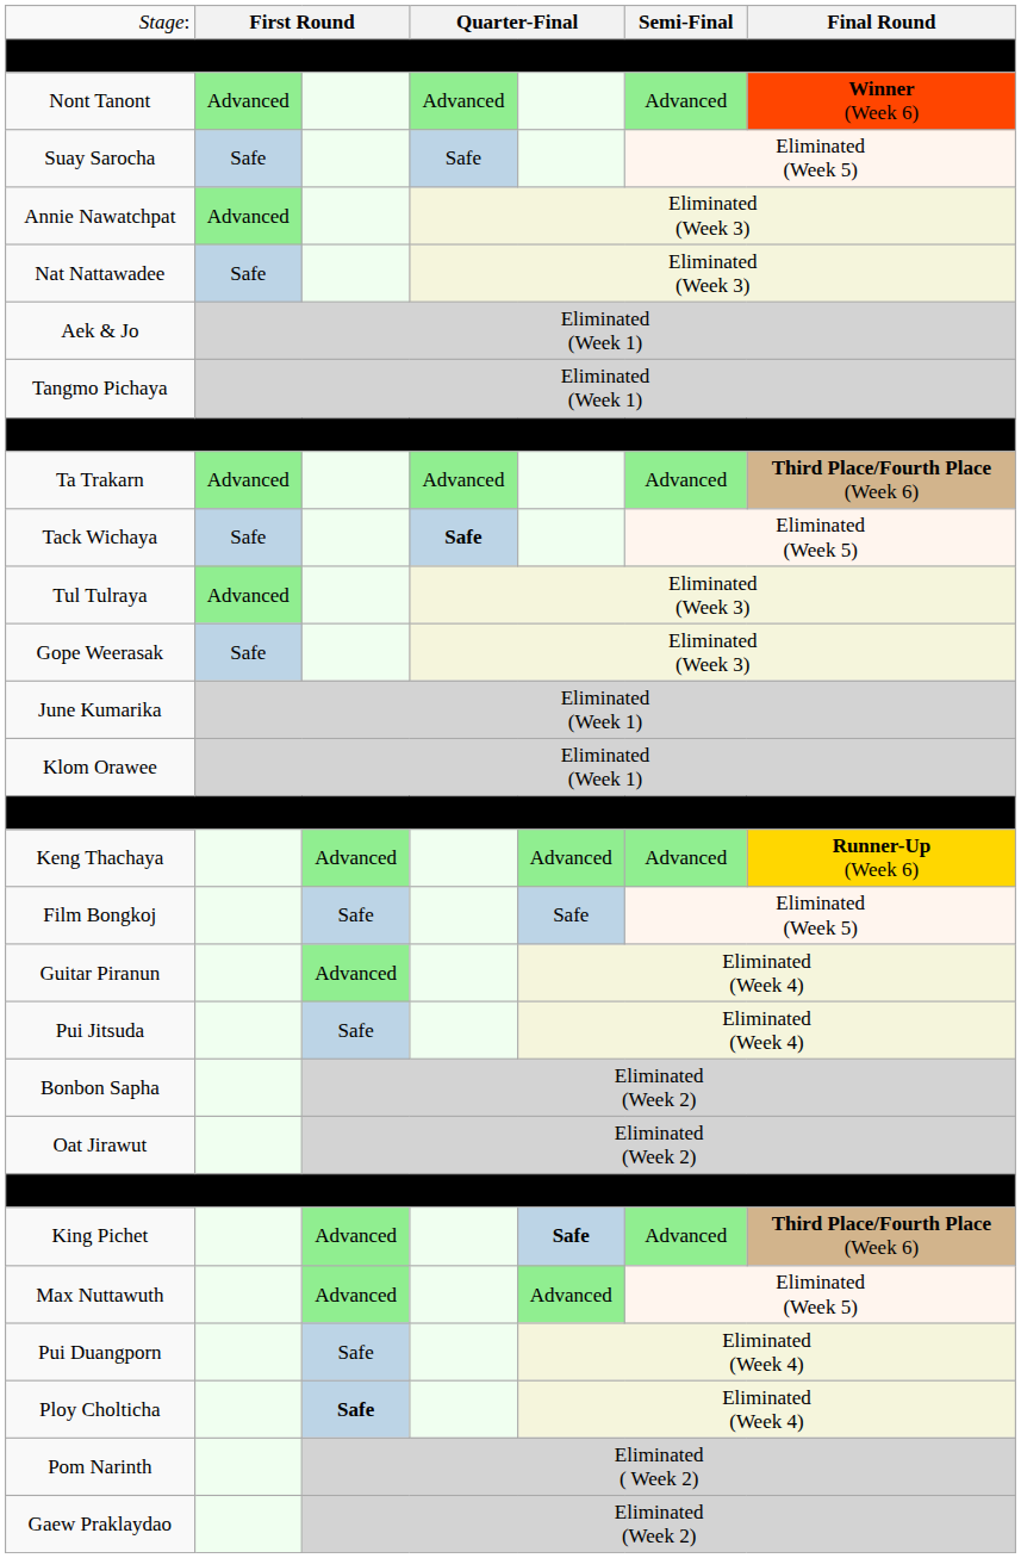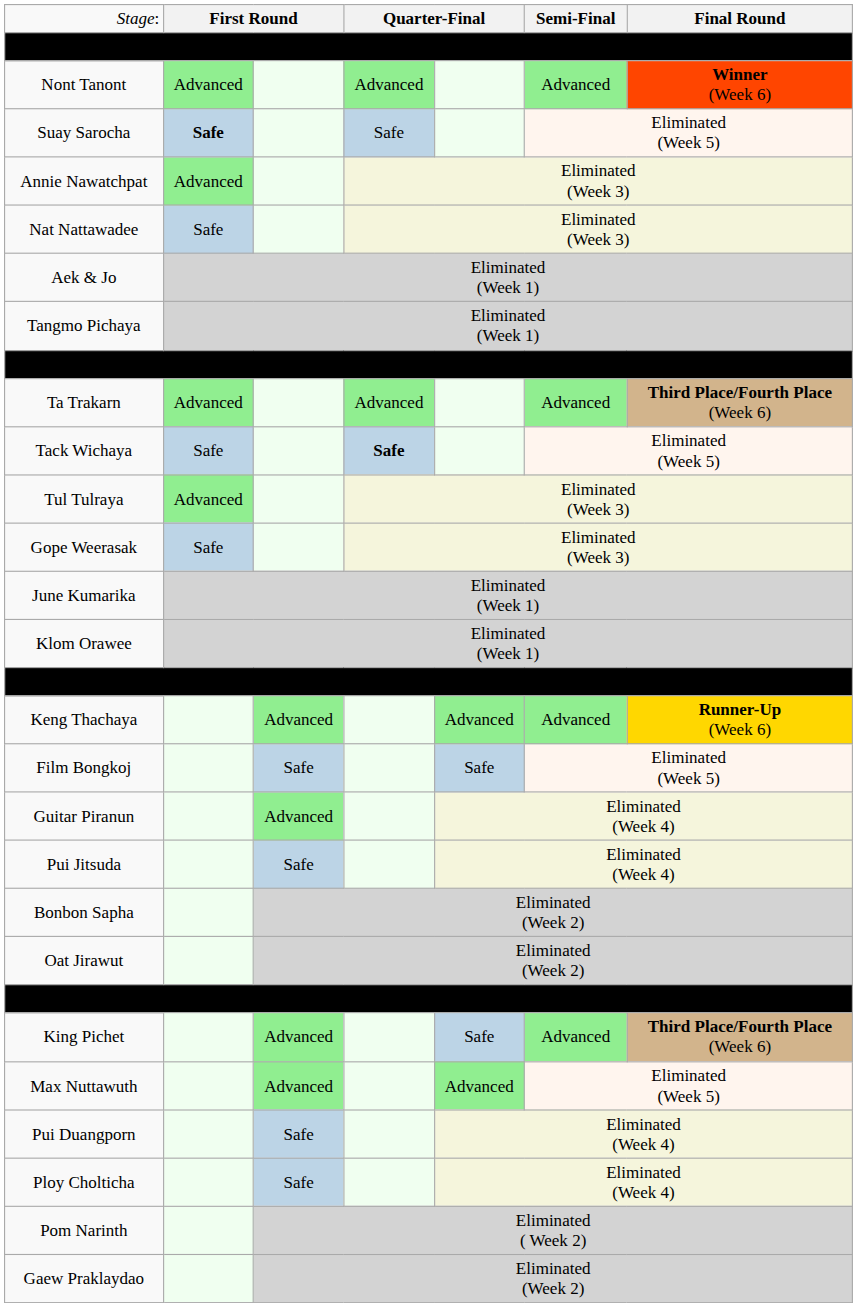Suay Sarocha | column 2: normal -> bold
King Pichet | column 5: bold -> normal
Ploy Cholticha | column 3: bold -> normal
